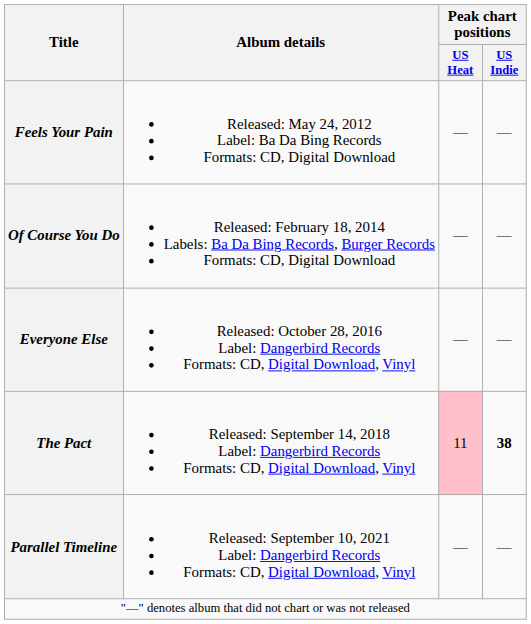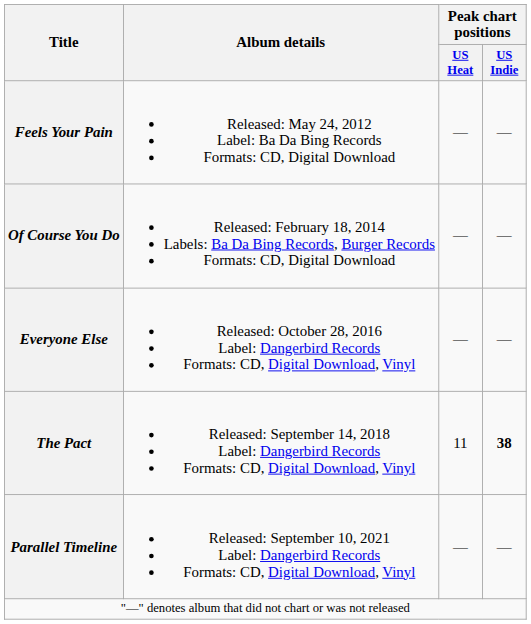The Pact | Peak chart positions / US Heat: pink background -> no background
